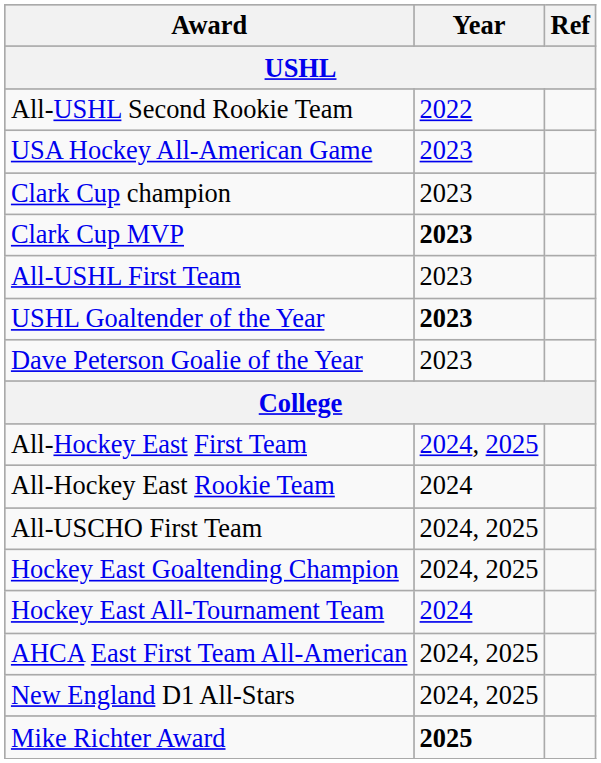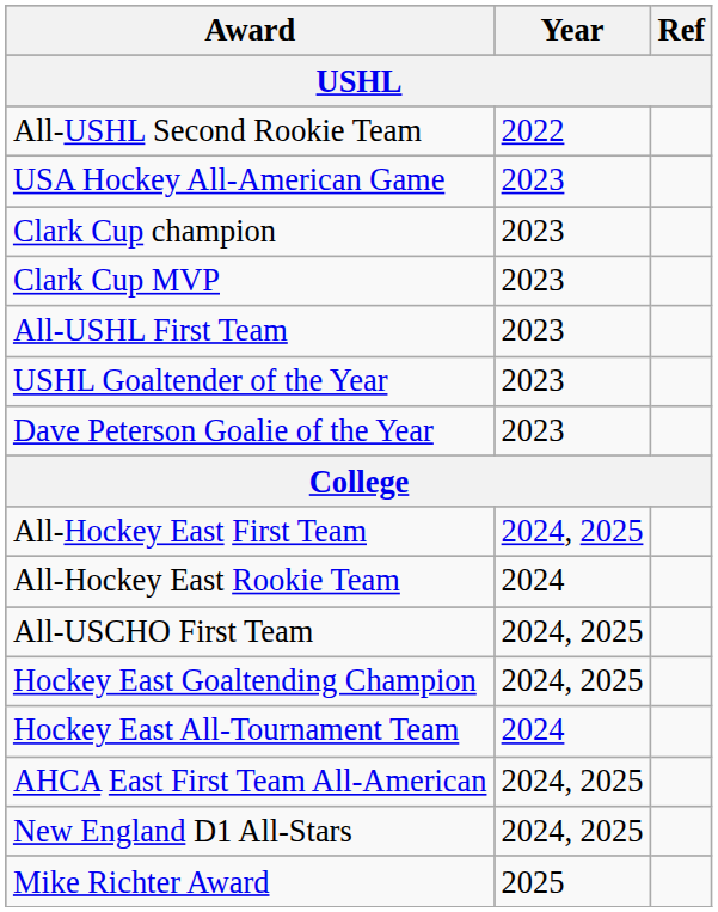Clark Cup MVP | Year: bold -> normal
USHL Goaltender of the Year | Year: bold -> normal
Mike Richter Award | Year: bold -> normal
